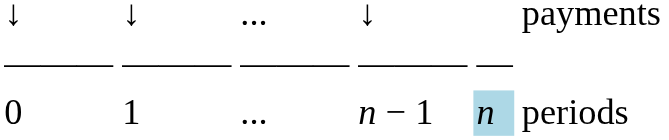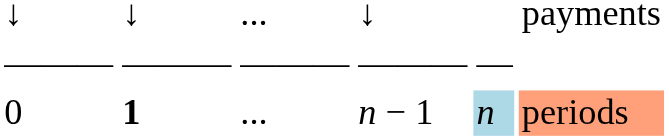0 | column 2: normal -> bold
0 | column 6: no background -> lightsalmon background
